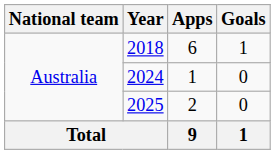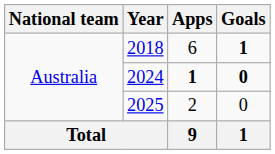2018 | Goals: normal -> bold
2024 | Apps: normal -> bold
2024 | Goals: normal -> bold
